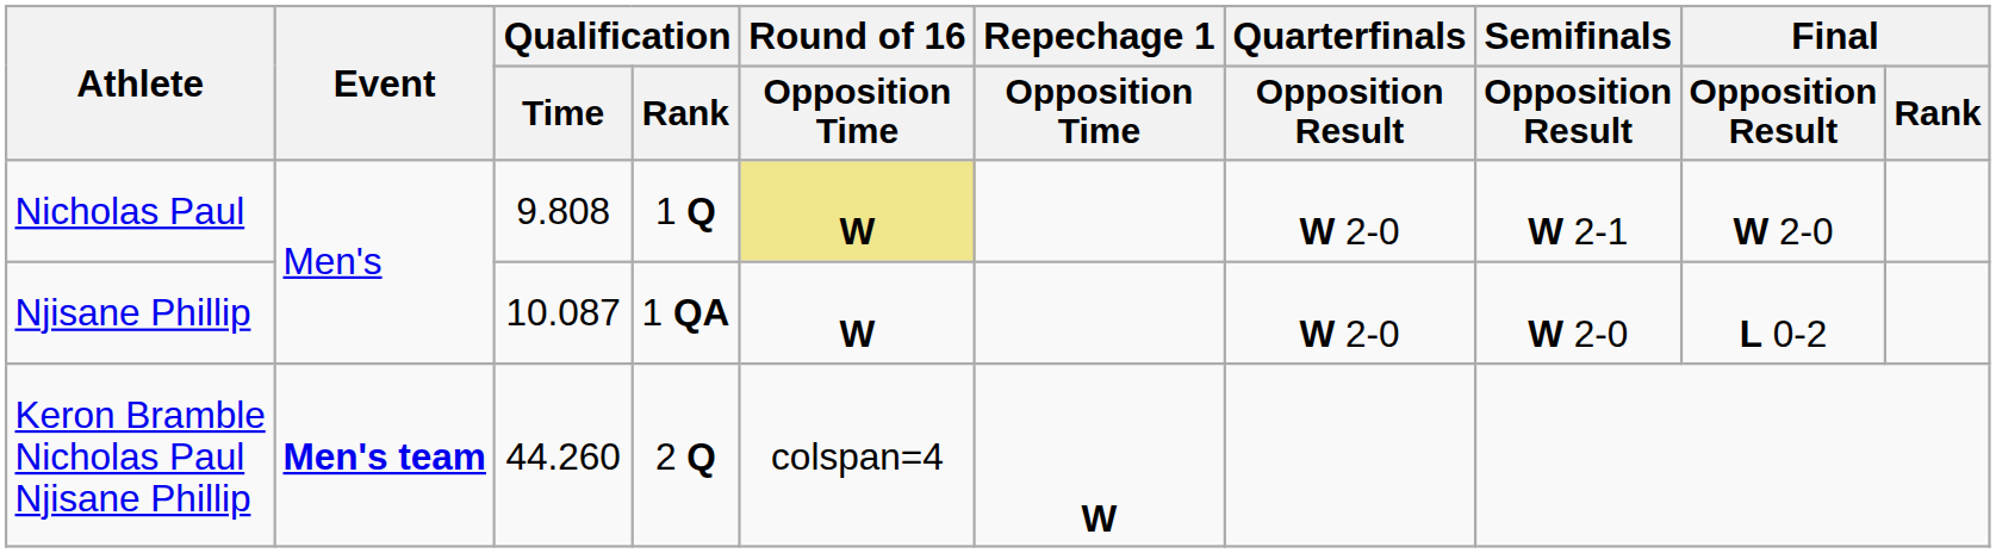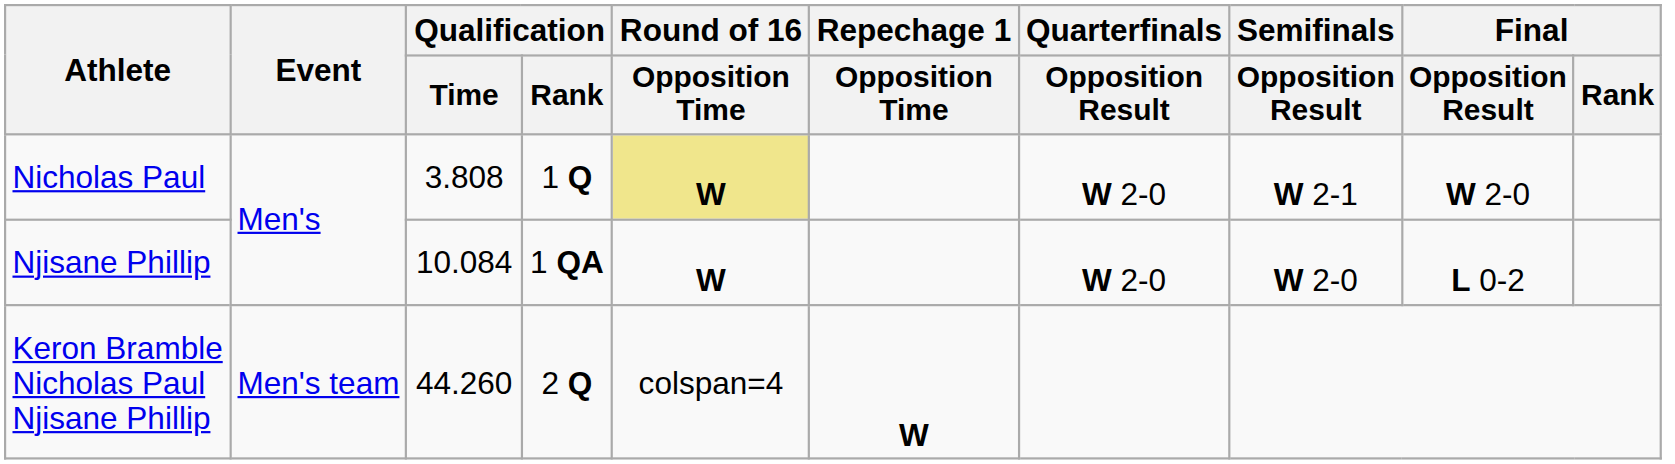Nicholas Paul | Qualification / Time: 9.808 -> 3.808
Njisane Phillip | Qualification / Time: 10.087 -> 10.084
Keron Bramble Nicholas Paul Njisane Phillip | Event: bold -> normal
